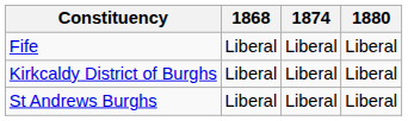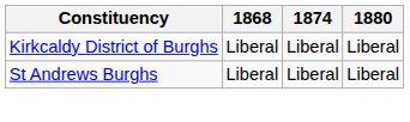- row: Fife | Liberal | Liberal | Liberal
